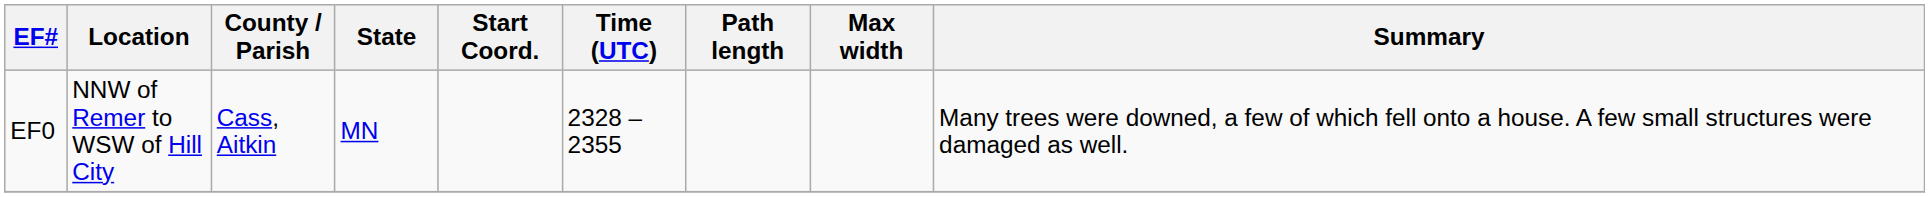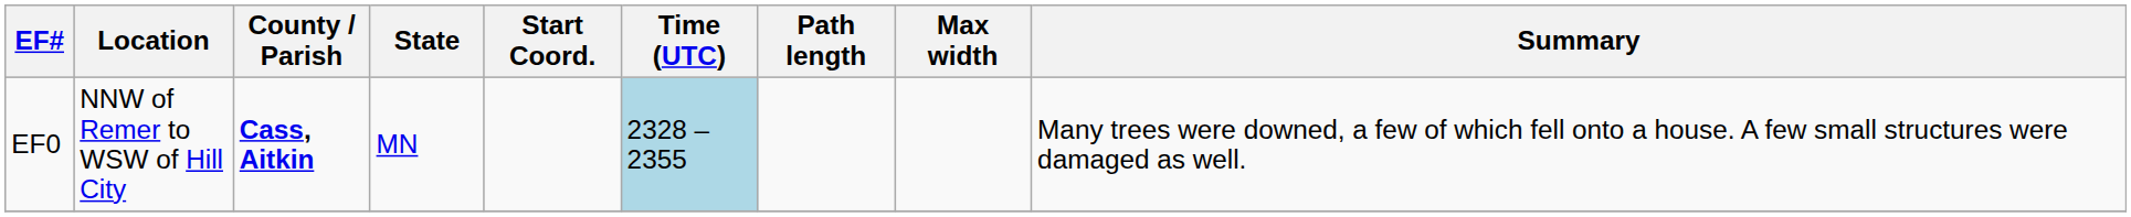EF0 | County / Parish: normal -> bold
EF0 | Time (UTC): no background -> lightblue background
